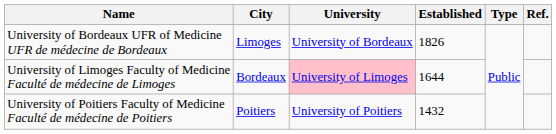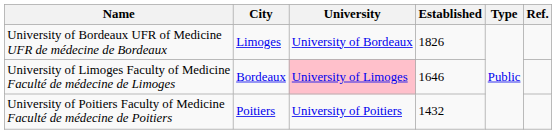row 3 | Established: 1644 -> 1646
